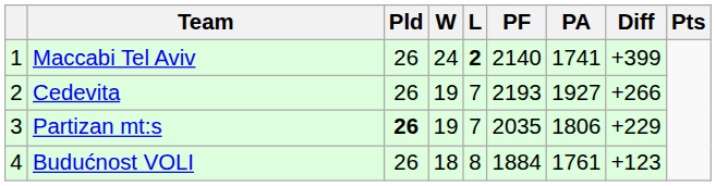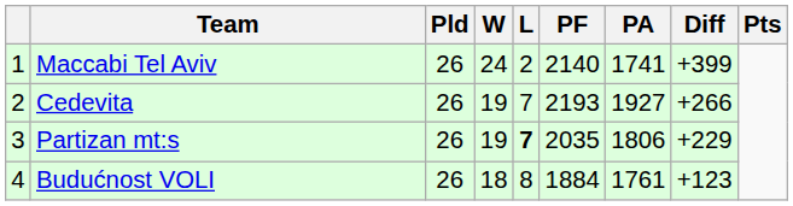Maccabi Tel Aviv | L: bold -> normal
Partizan mt:s | Pld: bold -> normal
Partizan mt:s | L: normal -> bold
